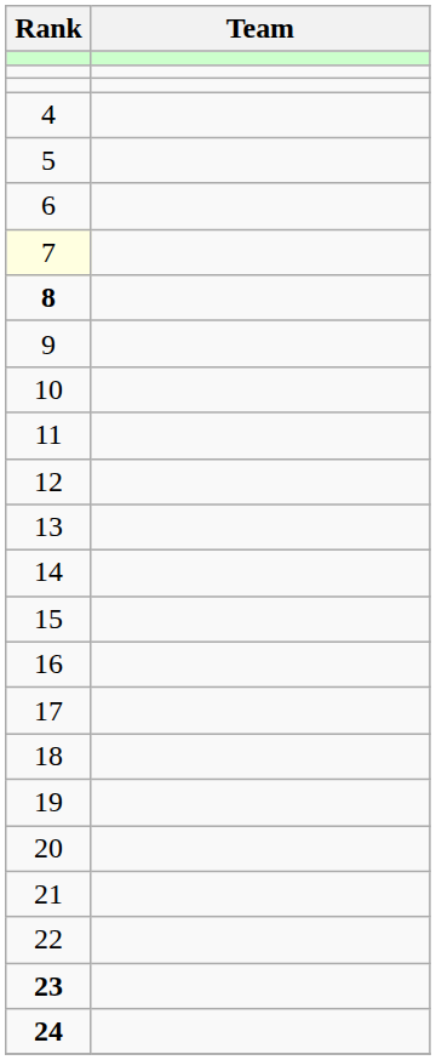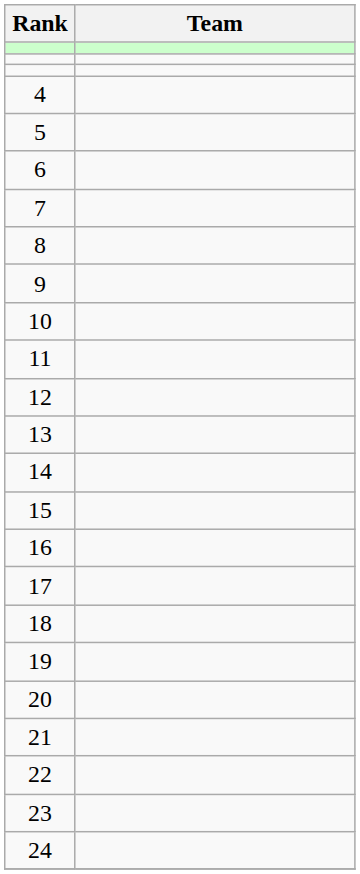row 8 | Rank: lightyellow background -> no background
row 9 | Rank: bold -> normal
row 24 | Rank: bold -> normal
row 25 | Rank: bold -> normal
